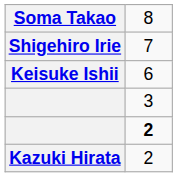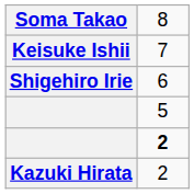row 2 | column 1: Shigehiro Irie -> Keisuke Ishii
row 3 | column 1: Keisuke Ishii -> Shigehiro Irie
row 4 | column 2: 3 -> 5
